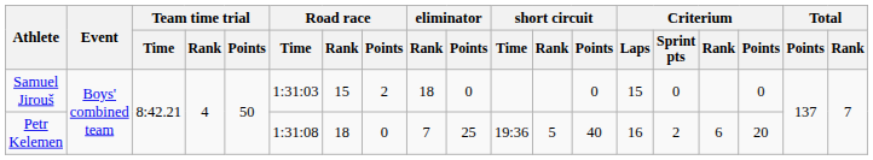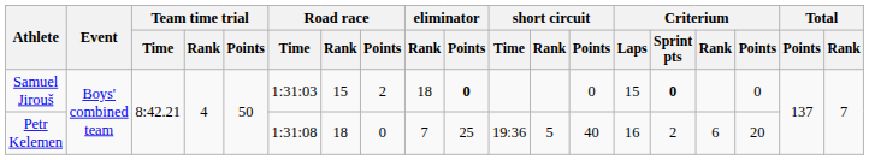row 3 | eliminator / Points: normal -> bold
row 3 | Criterium / Sprint pts: normal -> bold
